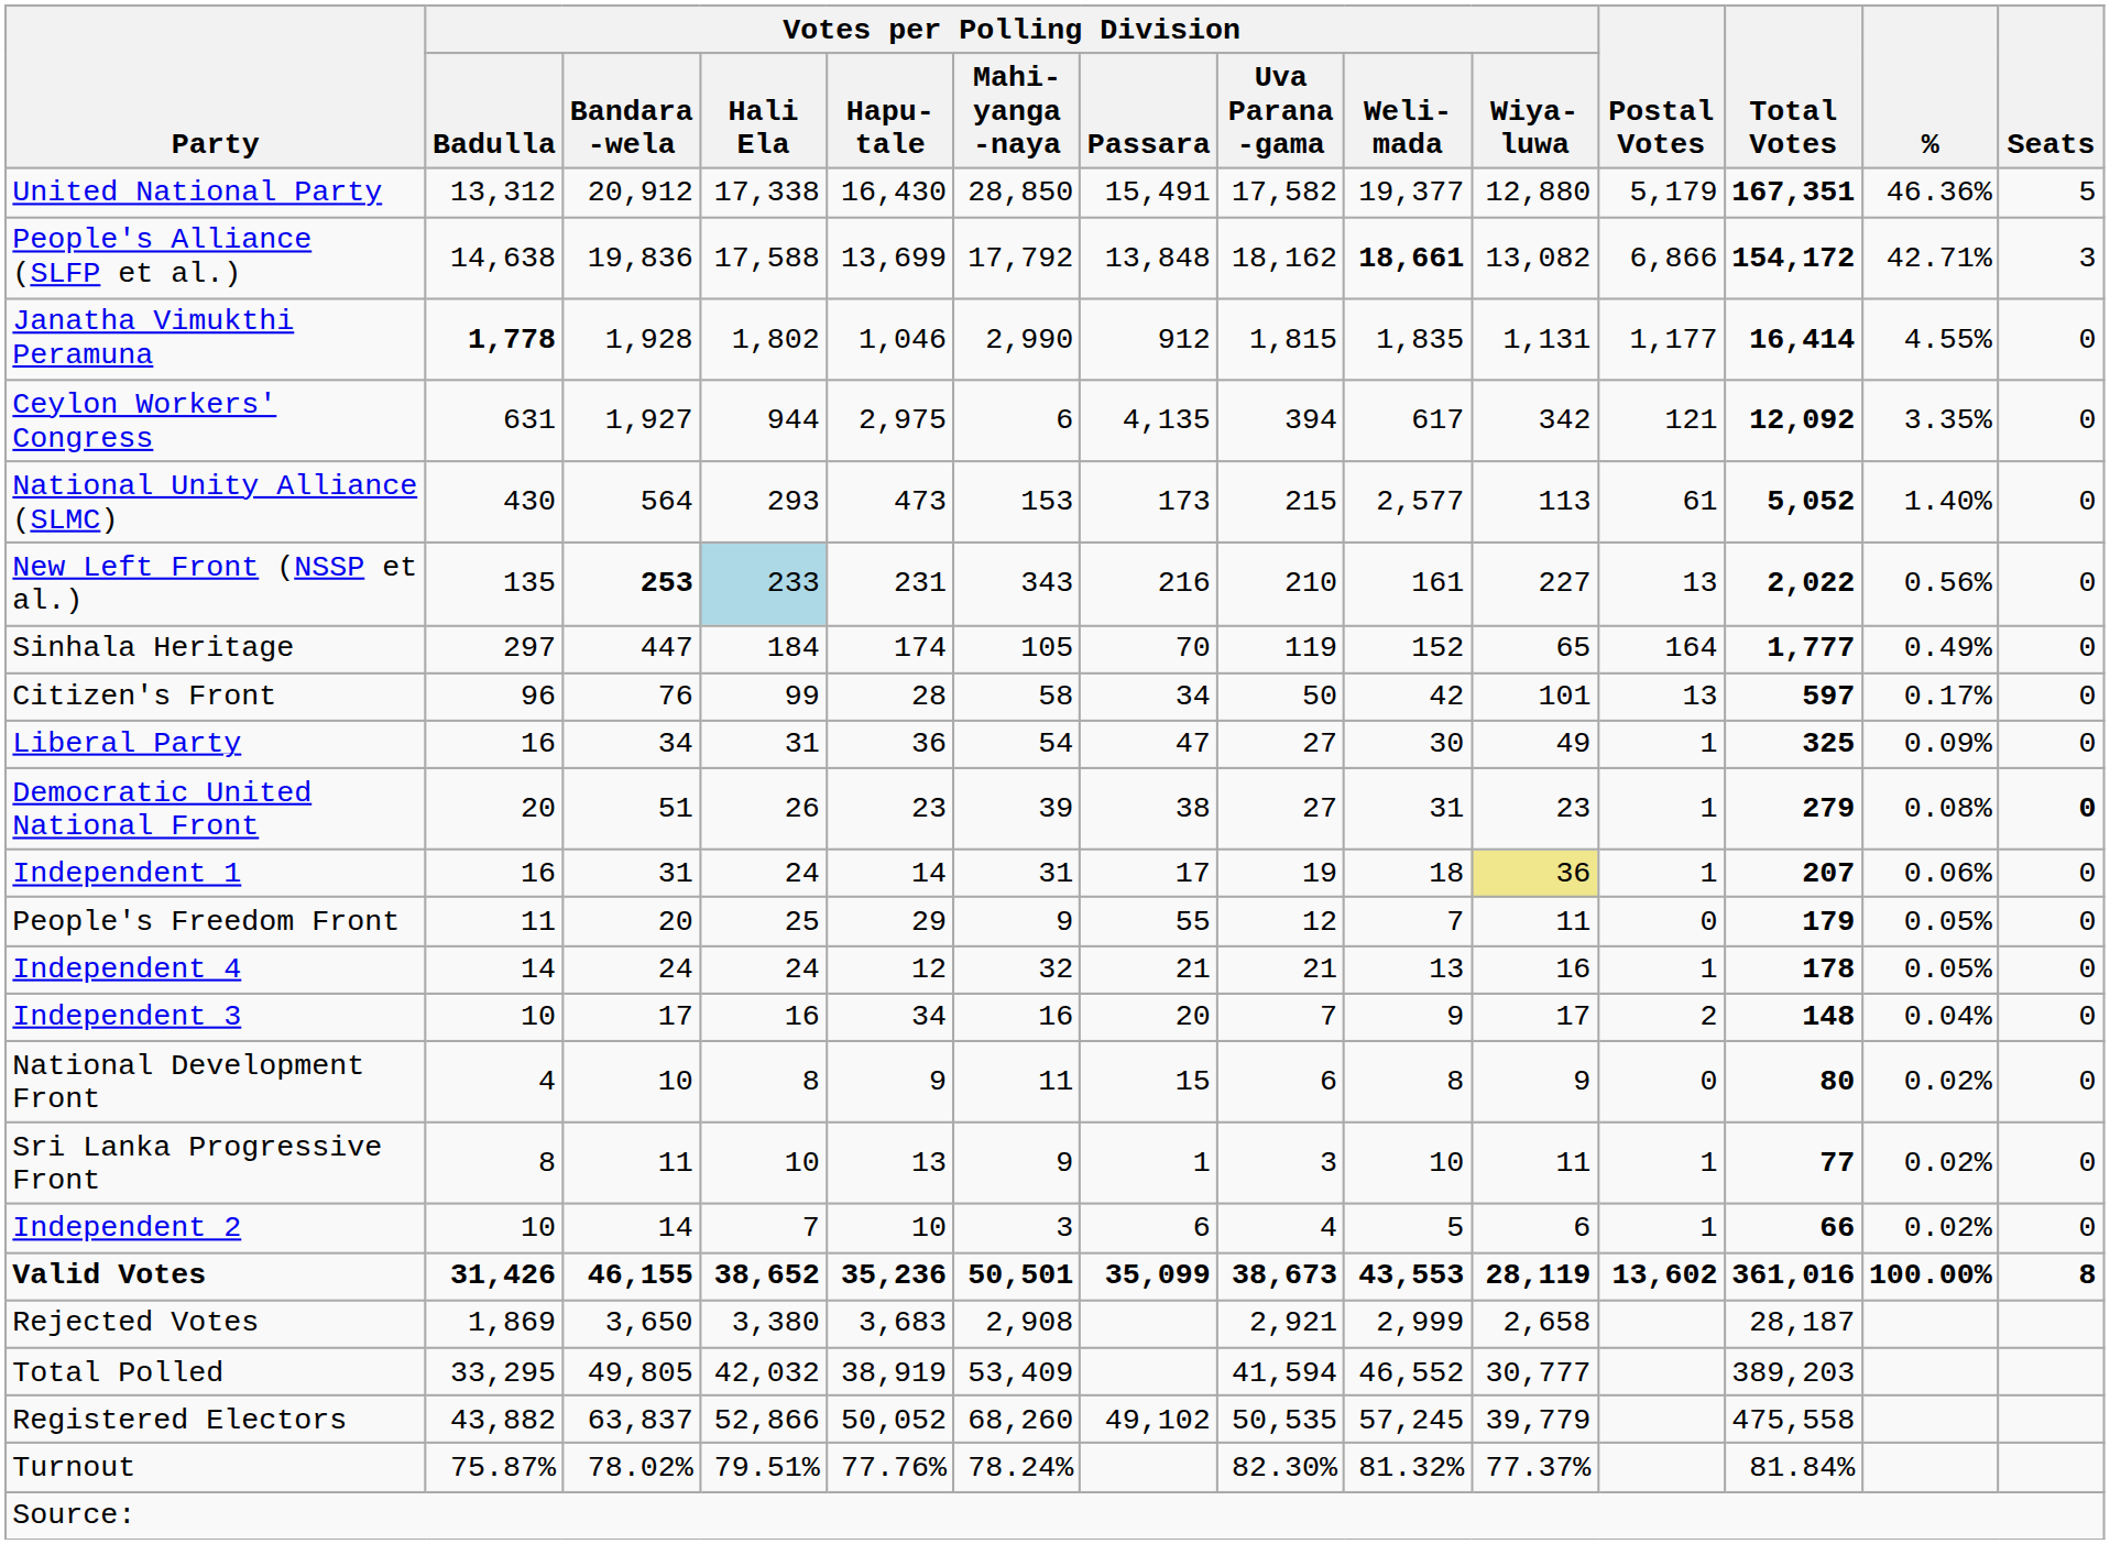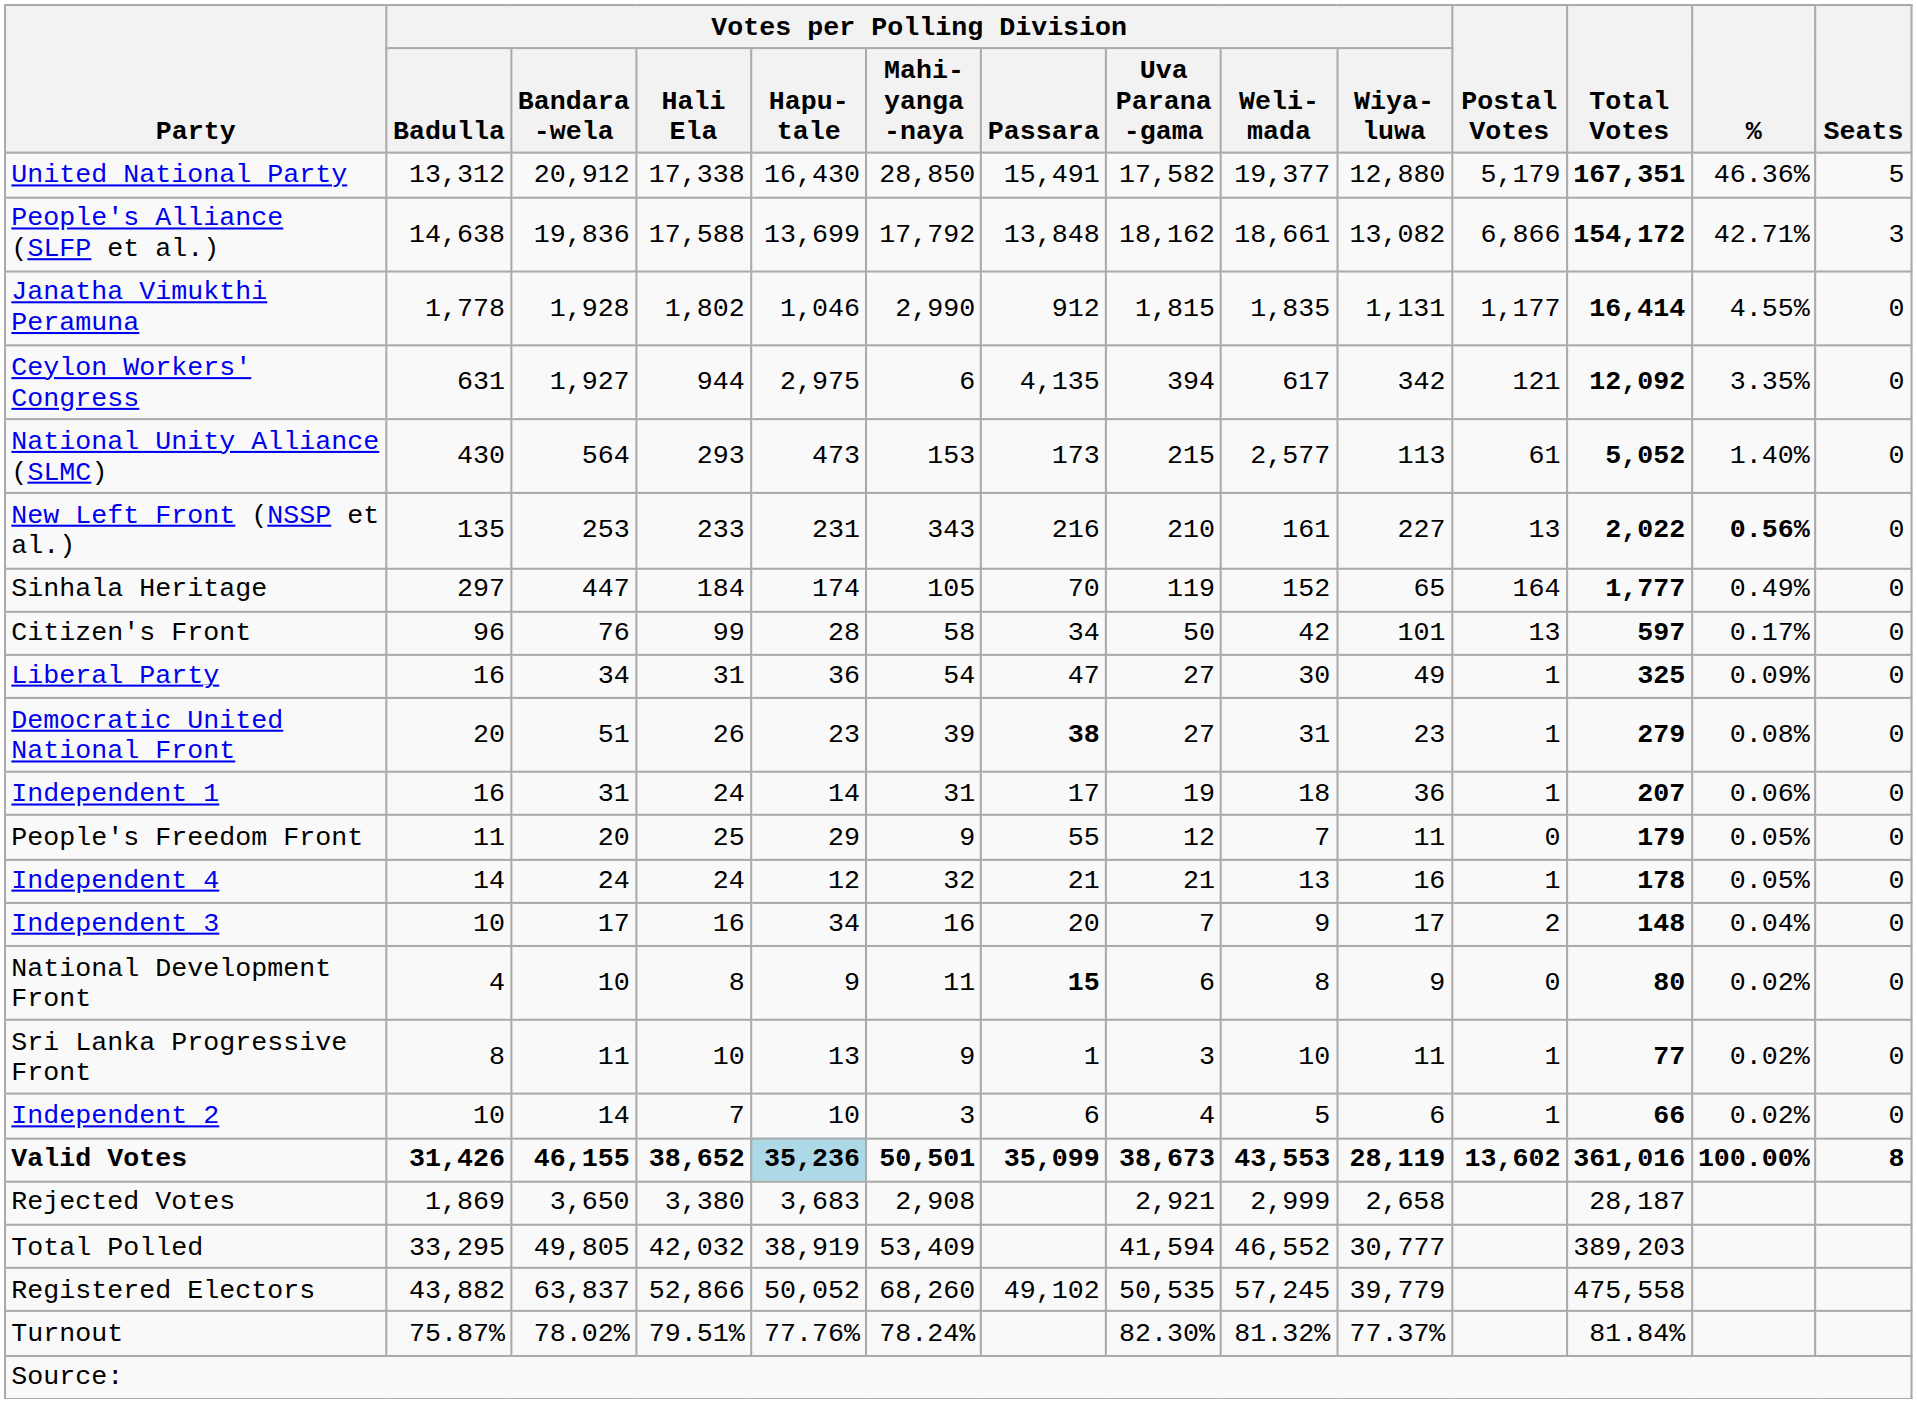People's Alliance (SLFP et al.) | Votes per Polling Division / Weli- mada: bold -> normal
Janatha Vimukthi Peramuna | Votes per Polling Division / Badulla: bold -> normal
New Left Front (NSSP et al.) | Votes per Polling Division / Bandara -wela: bold -> normal
New Left Front (NSSP et al.) | Votes per Polling Division / Hali Ela: lightblue background -> no background
New Left Front (NSSP et al.) | %: normal -> bold
Democratic United National Front | Votes per Polling Division / Passara: normal -> bold
Democratic United National Front | Seats: bold -> normal
Independent 1 | Votes per Polling Division / Wiya- luwa: khaki background -> no background
National Development Front | Votes per Polling Division / Passara: normal -> bold
Valid Votes | Votes per Polling Division / Hapu- tale: no background -> lightblue background
